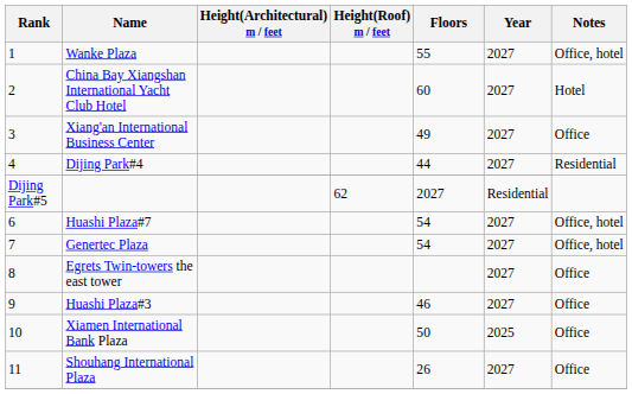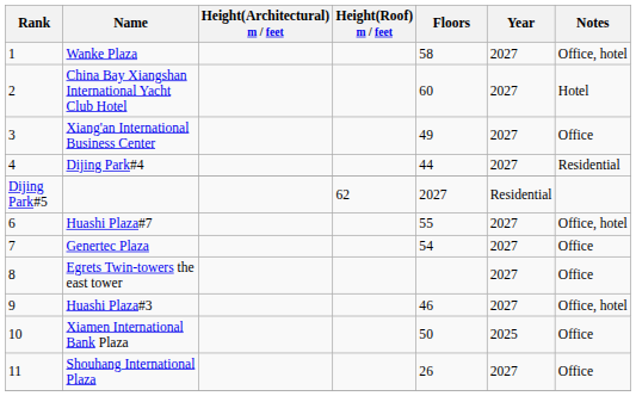Wanke Plaza | Floors: 55 -> 58
Huashi Plaza#7 | Floors: 54 -> 55
Genertec Plaza | Notes: Office, hotel -> Office
Huashi Plaza#3 | Notes: Office -> Office, hotel
